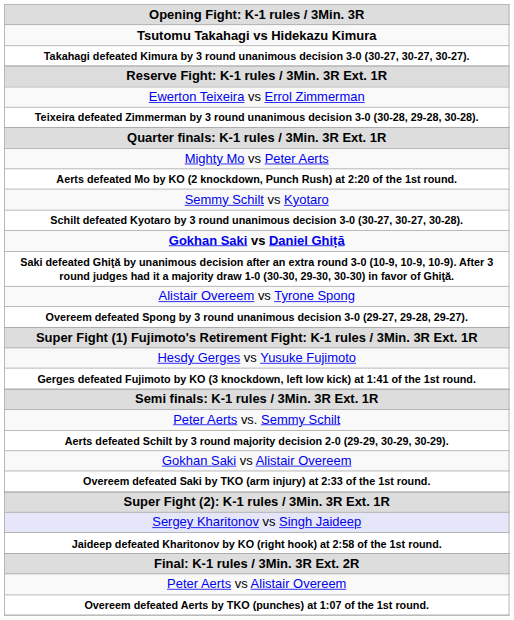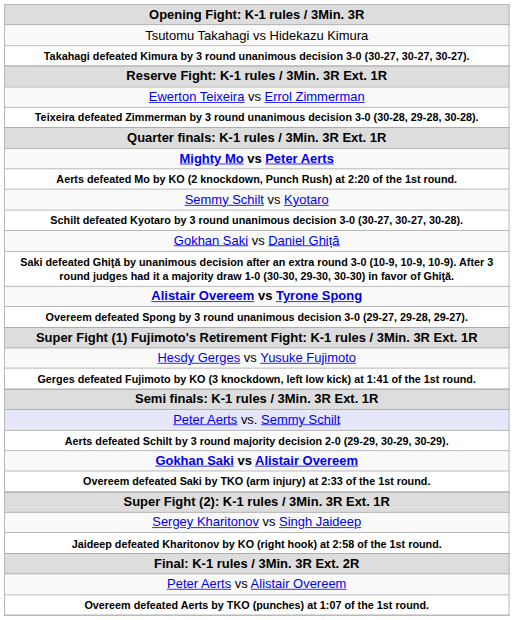Tsutomu Takahagi vs Hidekazu Kimura | column 1: bold -> normal
Mighty Mo vs Peter Aerts | column 1: normal -> bold
Gokhan Saki vs Daniel Ghiță | column 1: bold -> normal
Alistair Overeem vs Tyrone Spong | column 1: normal -> bold
Peter Aerts vs. Semmy Schilt | column 1: no background -> lavender background
Gokhan Saki vs Alistair Overeem | column 1: normal -> bold
Sergey Kharitonov vs Singh Jaideep | column 1: lavender background -> no background
